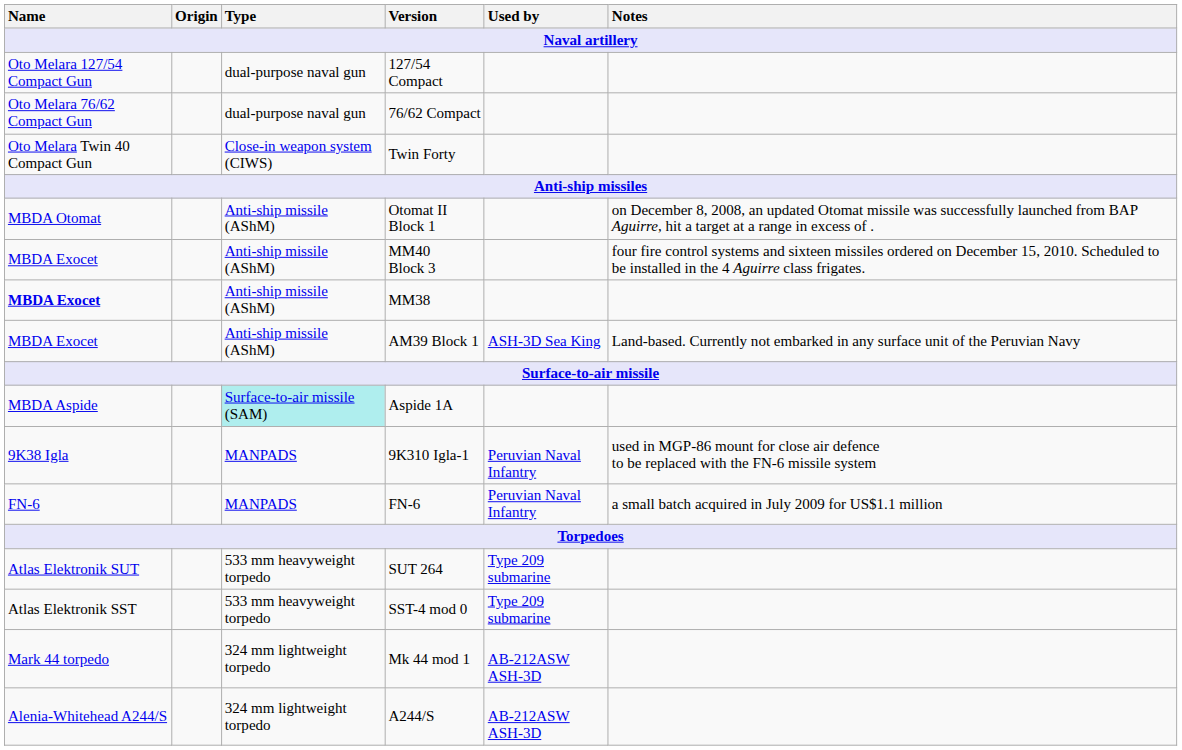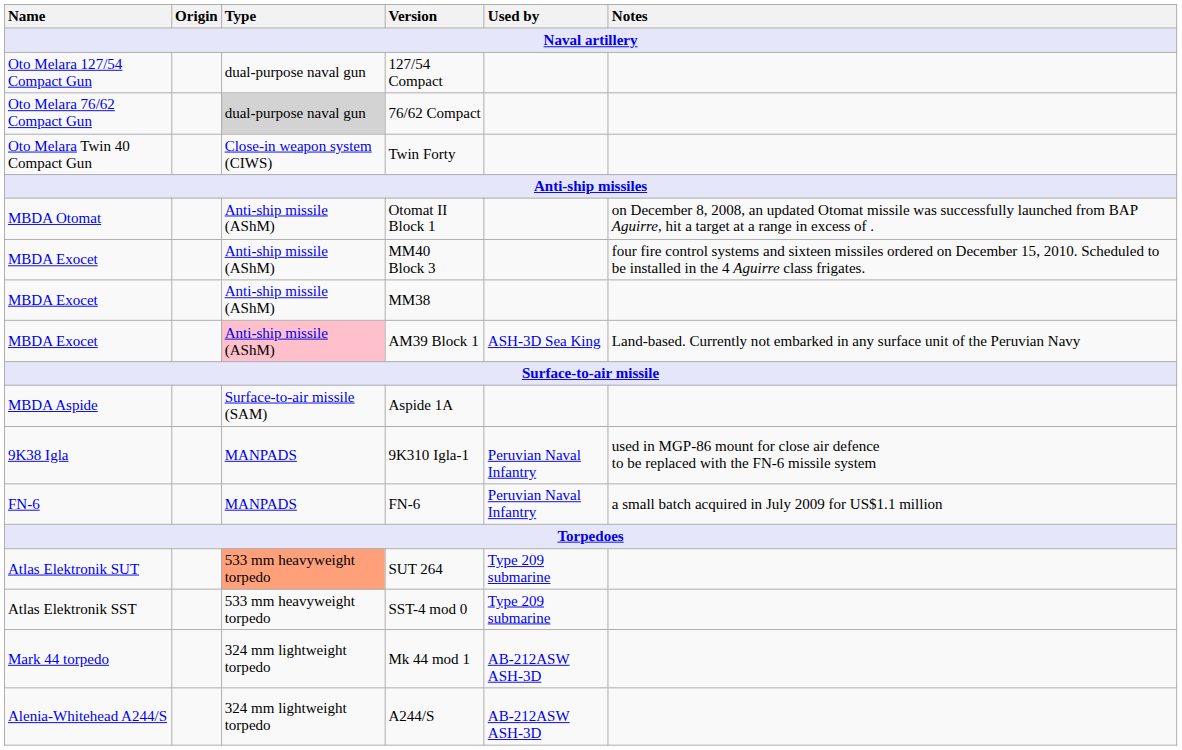76/62 Compact | Type: no background -> lightgrey background
MM38 | Name: bold -> normal
AM39 Block 1 | Type: no background -> pink background
Aspide 1A | Type: paleturquoise background -> no background
SUT 264 | Type: no background -> lightsalmon background
